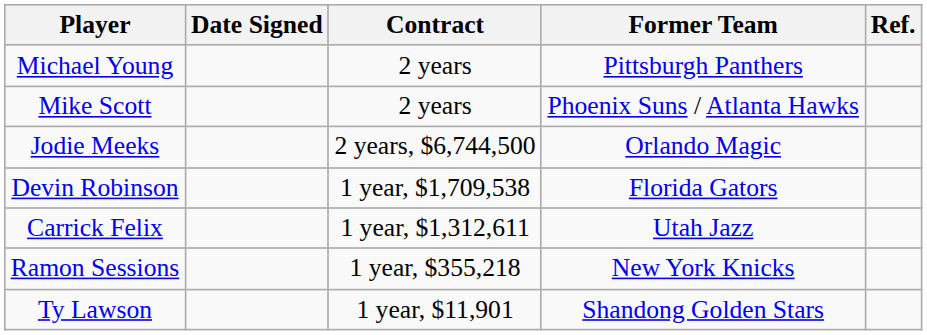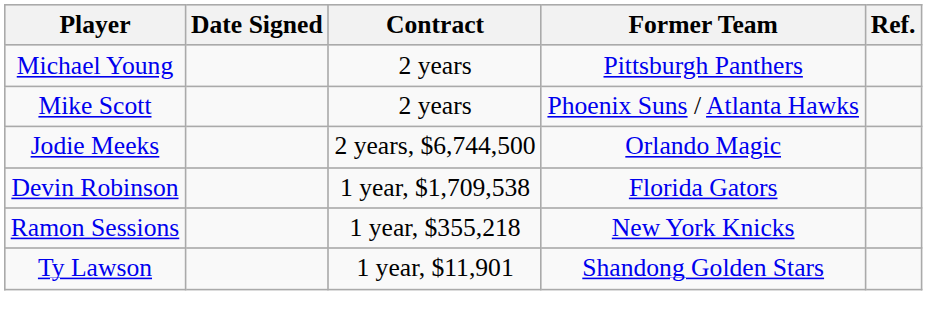- row: Carrick Felix | 1 year, $1,312,611 | Utah Jazz
